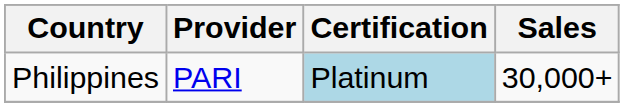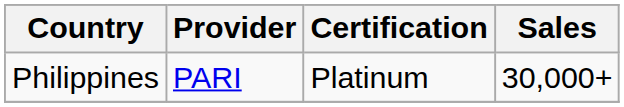Philippines | Certification: lightblue background -> no background
